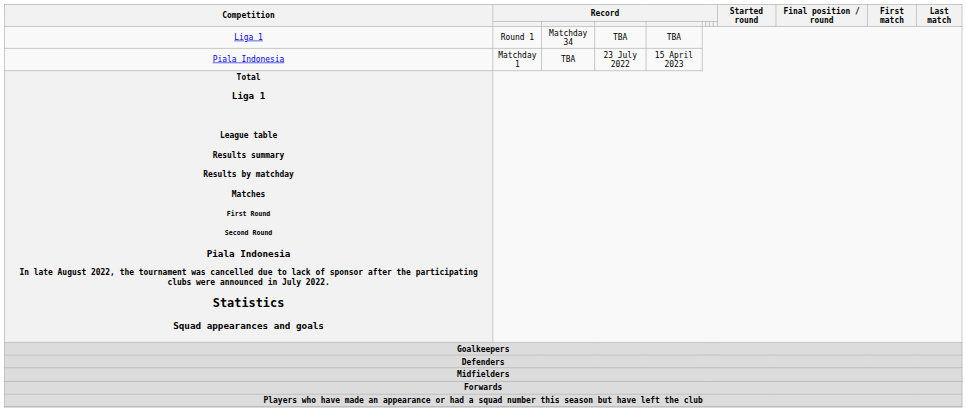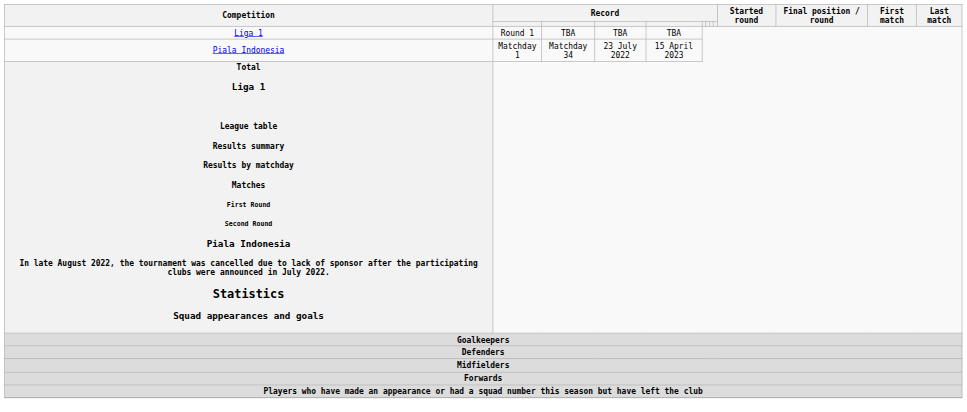Liga 1 | column 3: Matchday 34 -> TBA
Piala Indonesia | column 3: TBA -> Matchday 34
